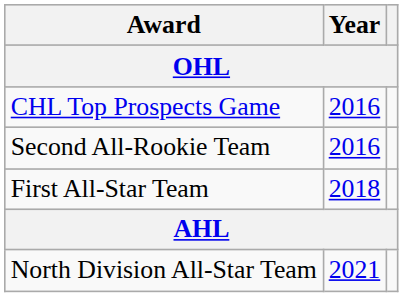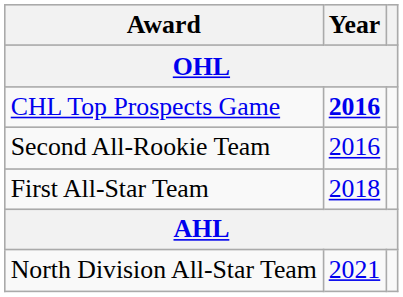CHL Top Prospects Game | Year: normal -> bold
